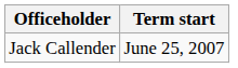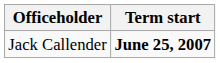Jack Callender | Term start: normal -> bold
